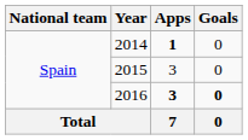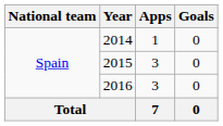2014 | Apps: bold -> normal
2016 | Apps: bold -> normal
2016 | Goals: bold -> normal
